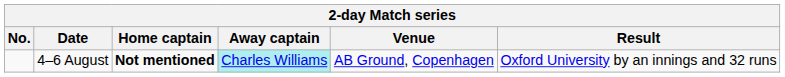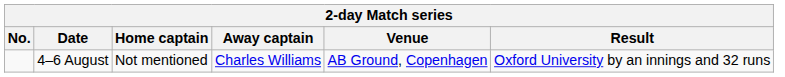4–6 August | Home captain: bold -> normal
4–6 August | Away captain: paleturquoise background -> no background
